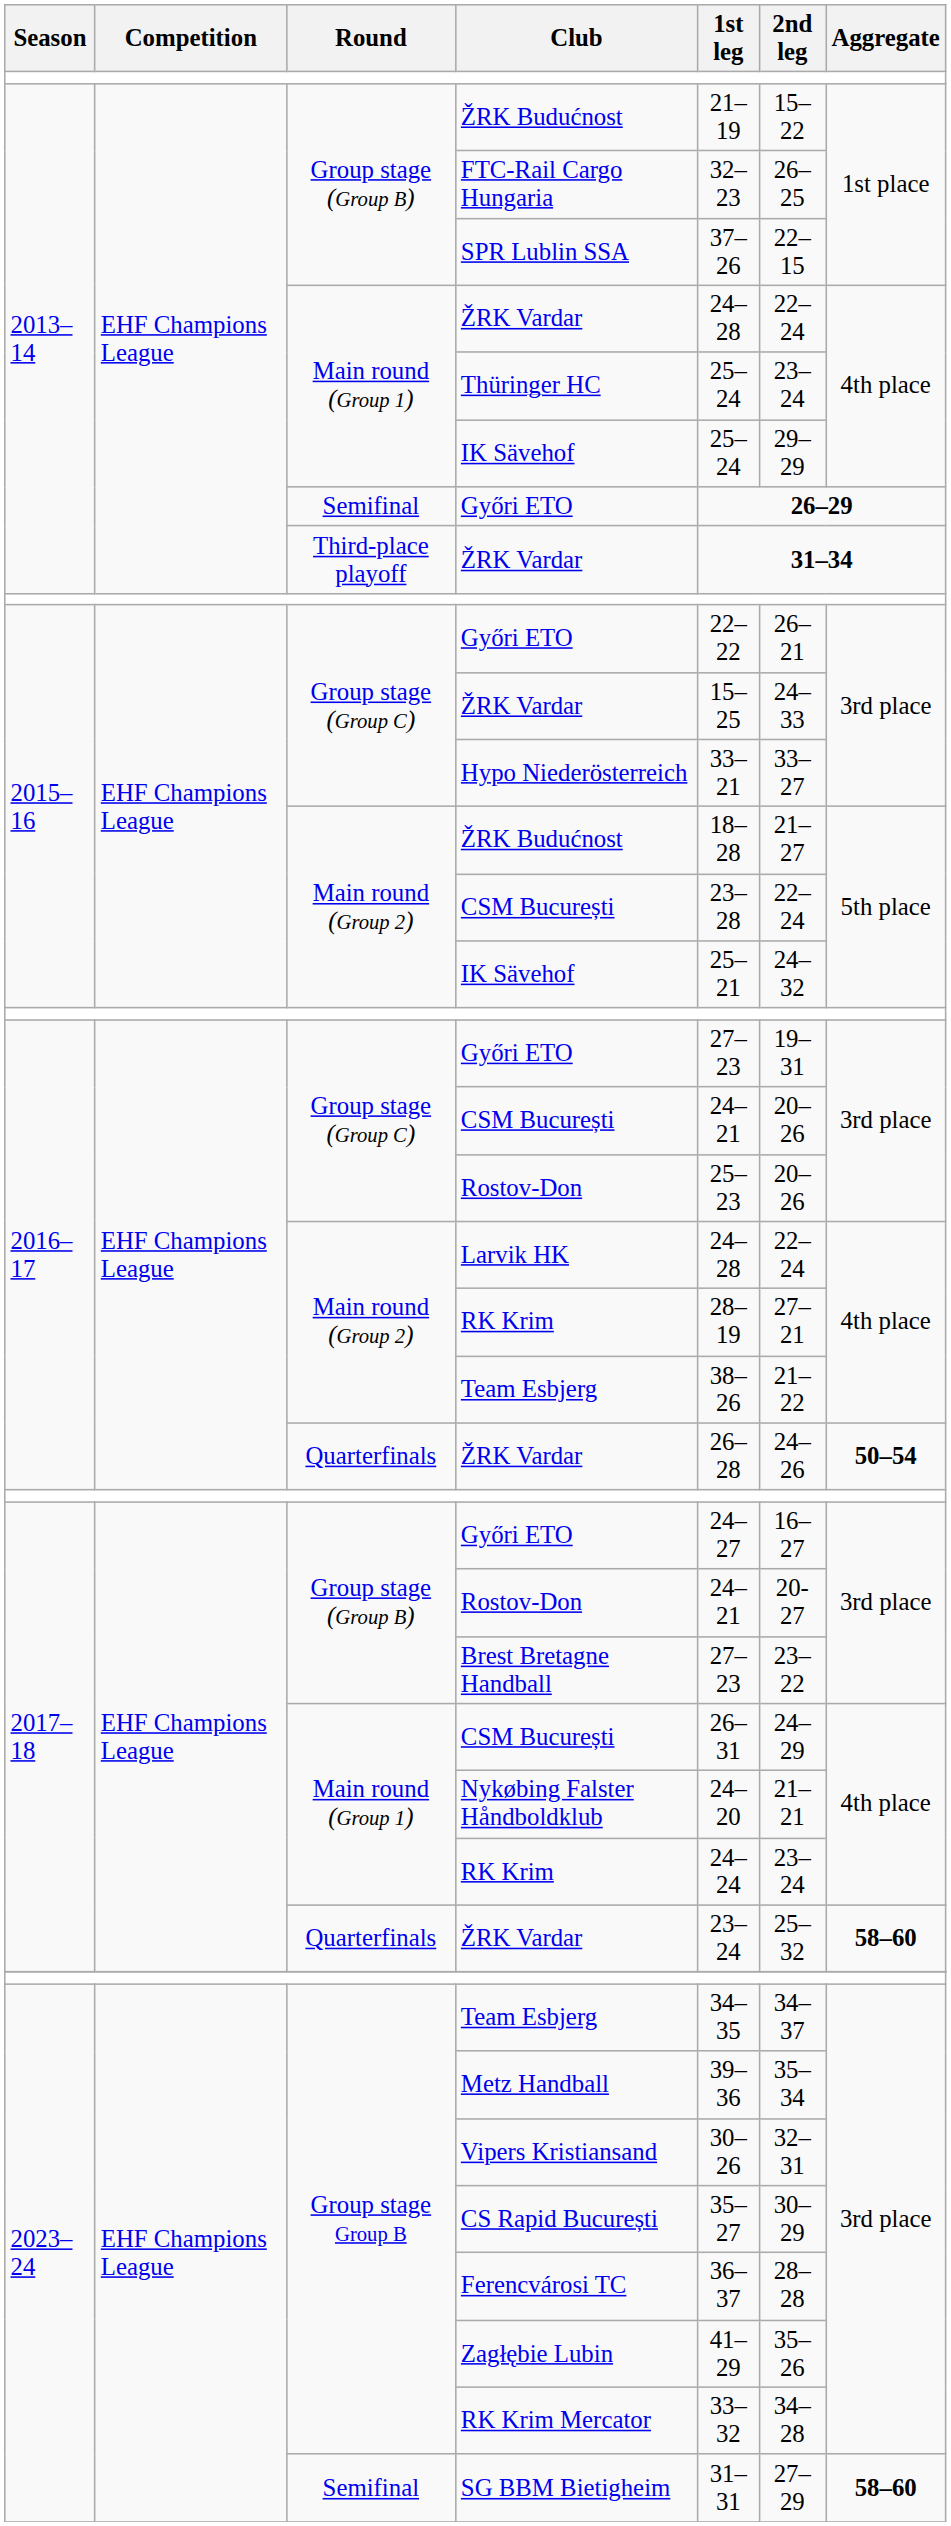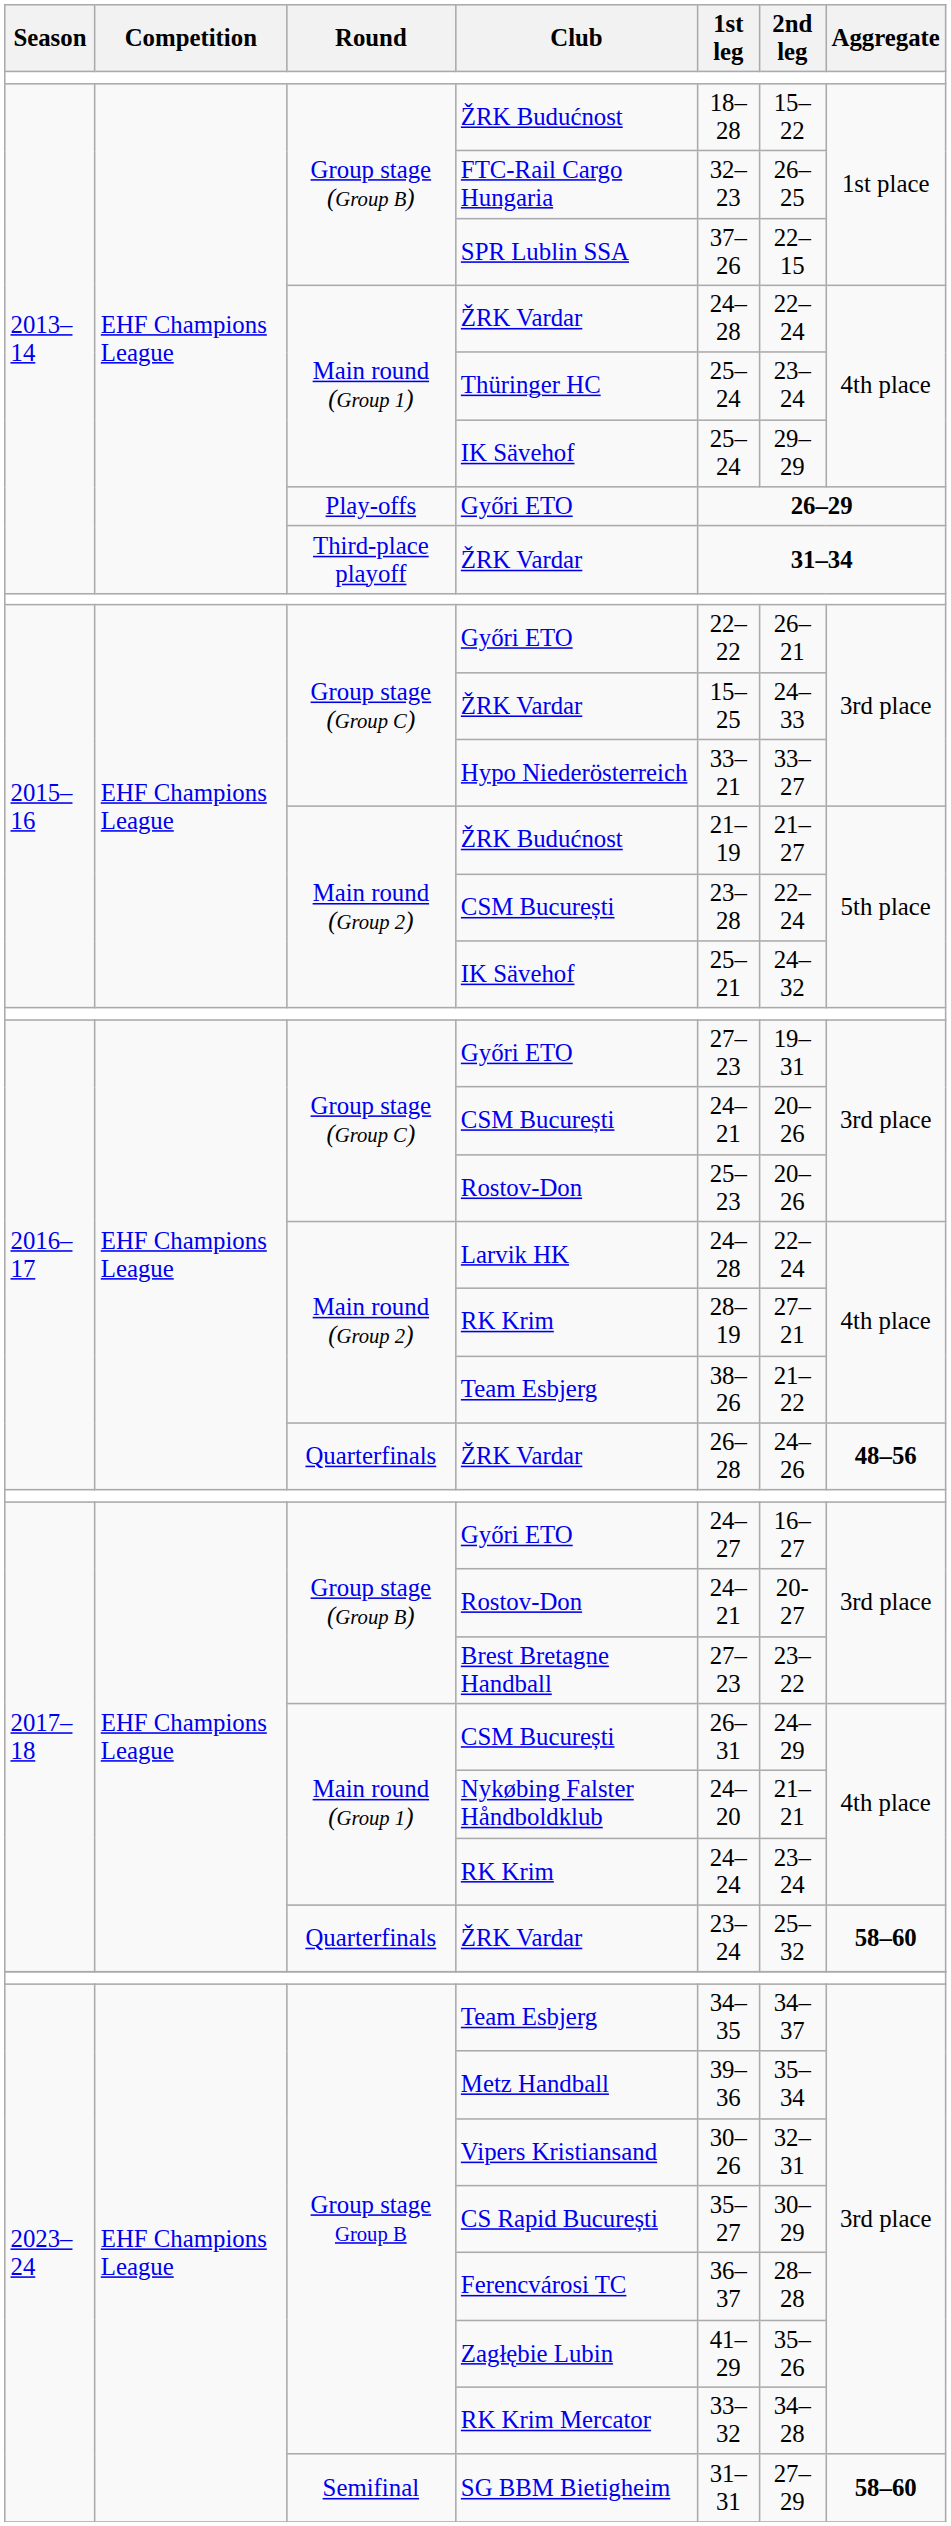2013–14 / ŽRK Budućnost | 1st leg: 21–19 -> 18–28
2013–14 / Győri ETO | Round: Semifinal -> Play-offs
2015–16 / ŽRK Budućnost | 1st leg: 18–28 -> 21–19
2016–17 / ŽRK Vardar | Aggregate: 50–54 -> 48–56
